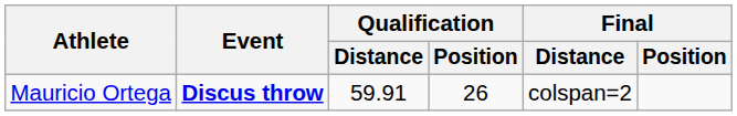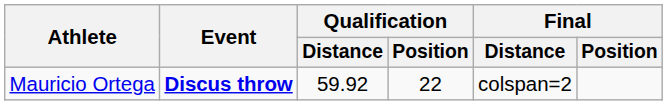Mauricio Ortega | Qualification / Distance: 59.91 -> 59.92
Mauricio Ortega | Qualification / Position: 26 -> 22
